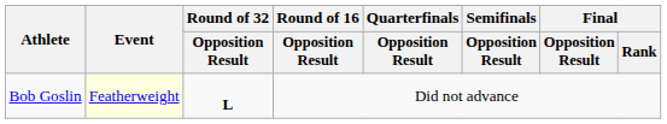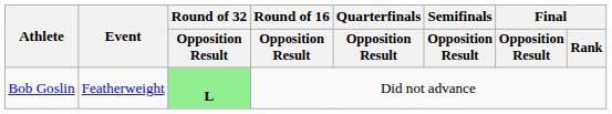Bob Goslin | Event: lightyellow background -> no background
Bob Goslin | Round of 32 / Opposition Result: no background -> lightgreen background
